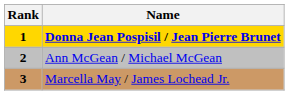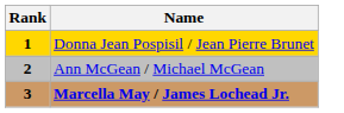Donna Jean Pospisil / Jean Pierre Brunet | Name: bold -> normal
Marcella May / James Lochead Jr. | Name: normal -> bold
